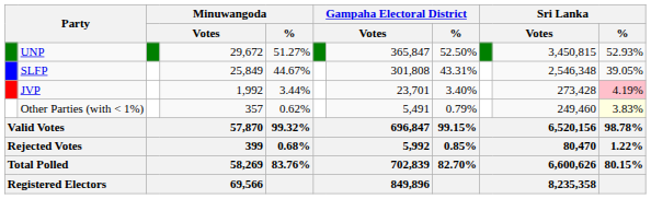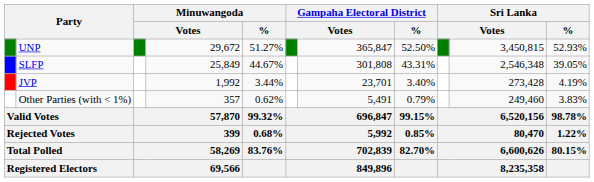JVP | Sri Lanka / %: pink background -> no background
Other Parties (with < 1%) | Sri Lanka / %: lightyellow background -> no background
